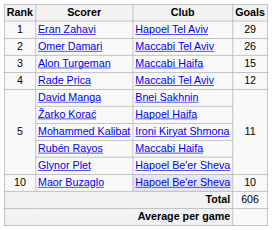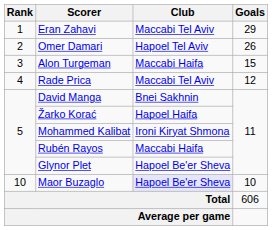Eran Zahavi | Club: Hapoel Tel Aviv -> Maccabi Tel Aviv
Omer Damari | Club: Maccabi Tel Aviv -> Hapoel Tel Aviv
